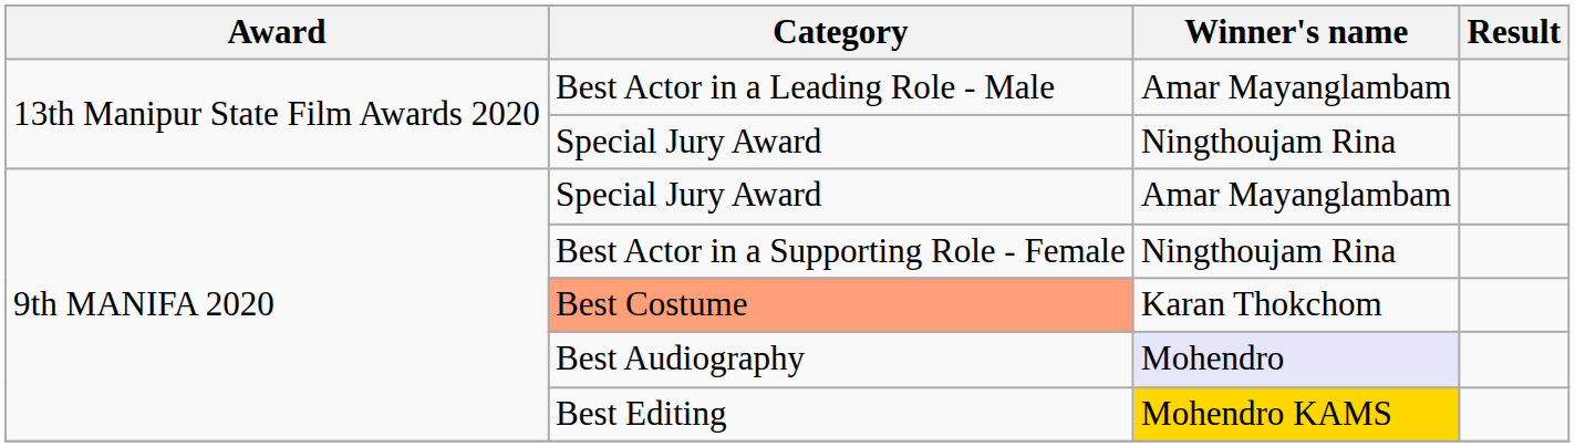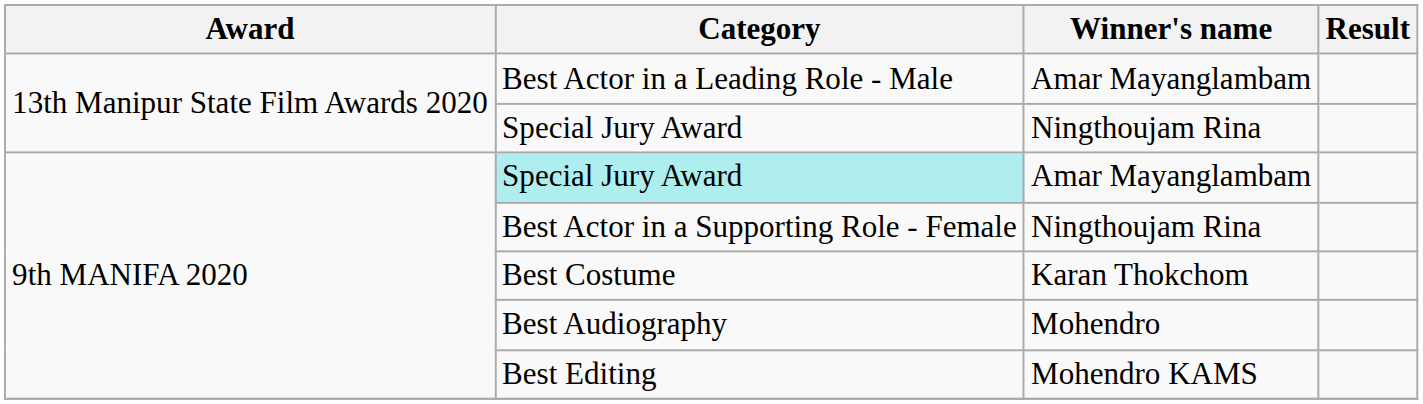Special Jury Award / Amar Mayanglambam | Category: no background -> paleturquoise background
Best Costume | Category: lightsalmon background -> no background
Best Audiography | Winner's name: lavender background -> no background
Best Editing | Winner's name: gold background -> no background
